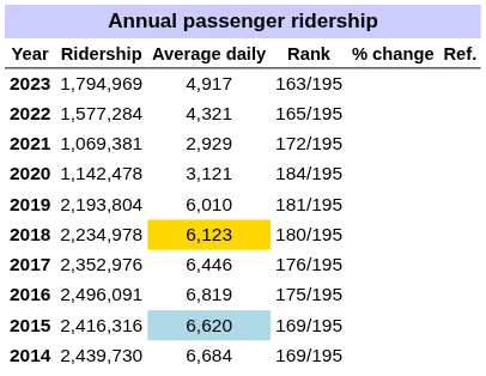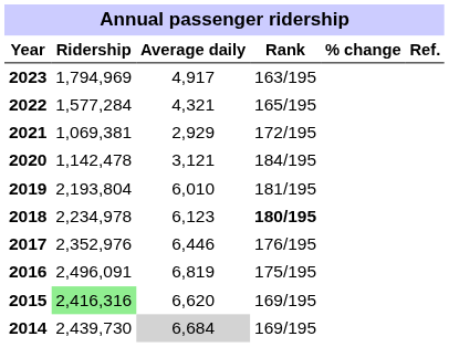2018 | Average daily: gold background -> no background
2018 | Rank: normal -> bold
2015 | Ridership: no background -> lightgreen background
2015 | Average daily: lightblue background -> no background
2014 | Average daily: no background -> lightgrey background
